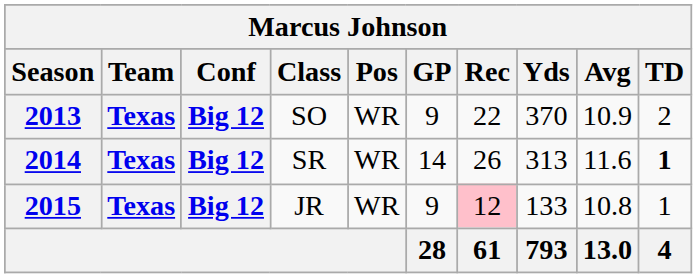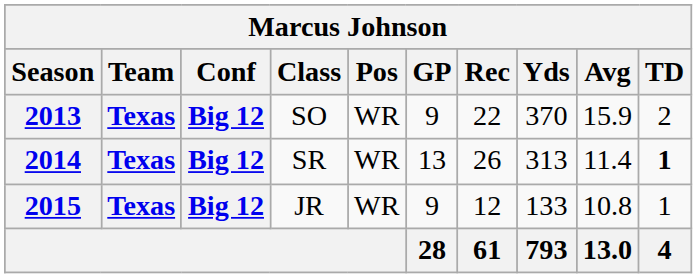2013 | Avg: 10.9 -> 15.9
2014 | GP: 14 -> 13
2014 | Avg: 11.6 -> 11.4
2015 | Rec: pink background -> no background
